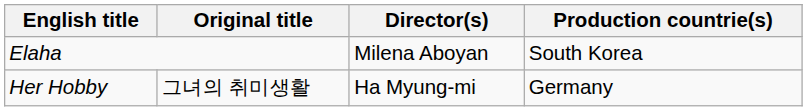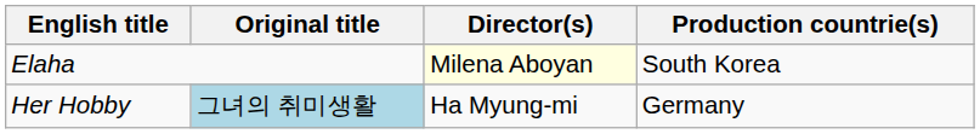Elaha | Director(s): no background -> lightyellow background
Her Hobby | Original title: no background -> lightblue background
